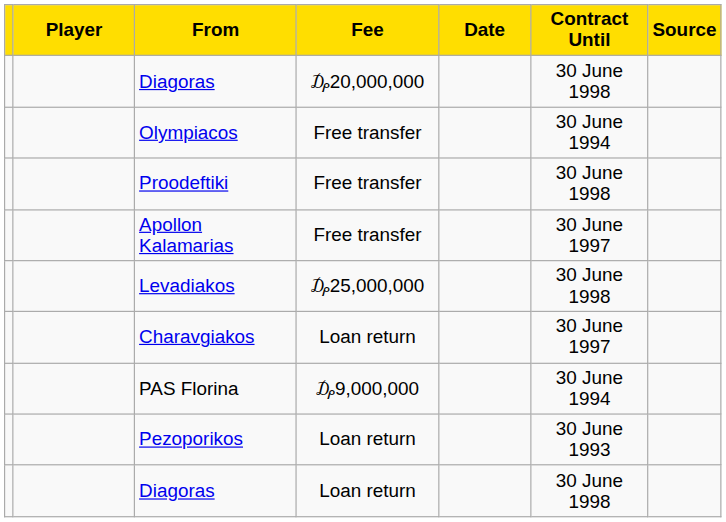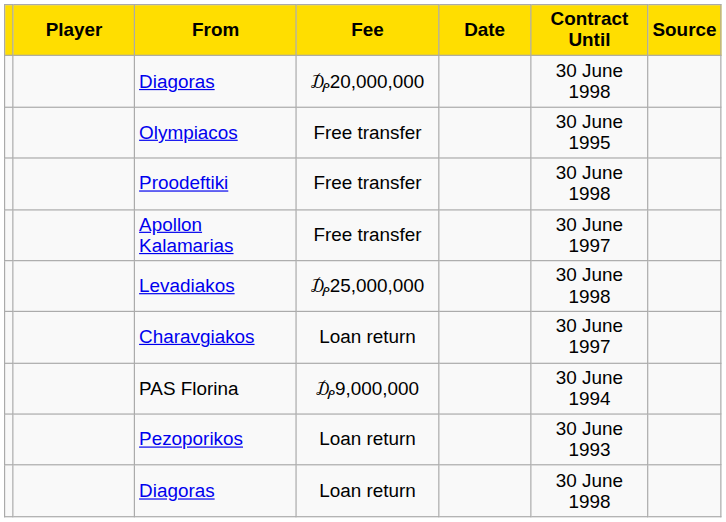Olympiacos | Contract Until: 30 June 1994 -> 30 June 1995
